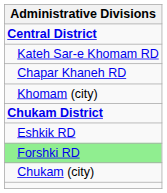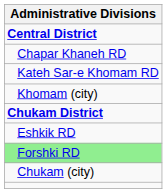row 3 | column 1: Kateh Sar-e Khomam RD -> Chapar Khaneh RD
row 4 | column 1: Chapar Khaneh RD -> Kateh Sar-e Khomam RD
